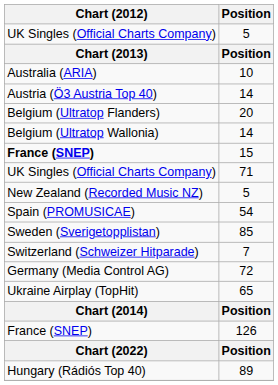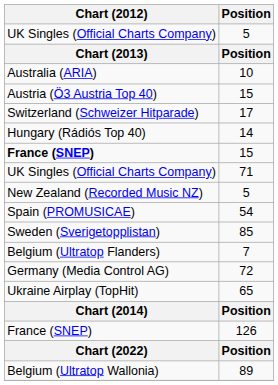row 5 | Position: 14 -> 15
row 6 | Chart (2012): Belgium (Ultratop Flanders) -> Switzerland (Schweizer Hitparade)
row 6 | Position: 20 -> 17
row 7 | Chart (2012): Belgium (Ultratop Wallonia) -> Hungary (Rádiós Top 40)
row 13 | Chart (2012): Switzerland (Schweizer Hitparade) -> Belgium (Ultratop Flanders)
row 19 | Chart (2012): Hungary (Rádiós Top 40) -> Belgium (Ultratop Wallonia)
